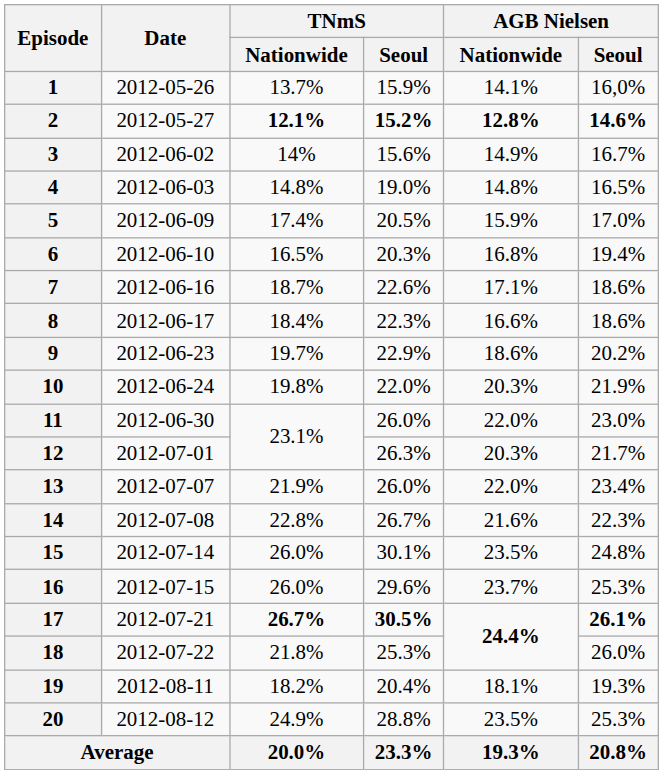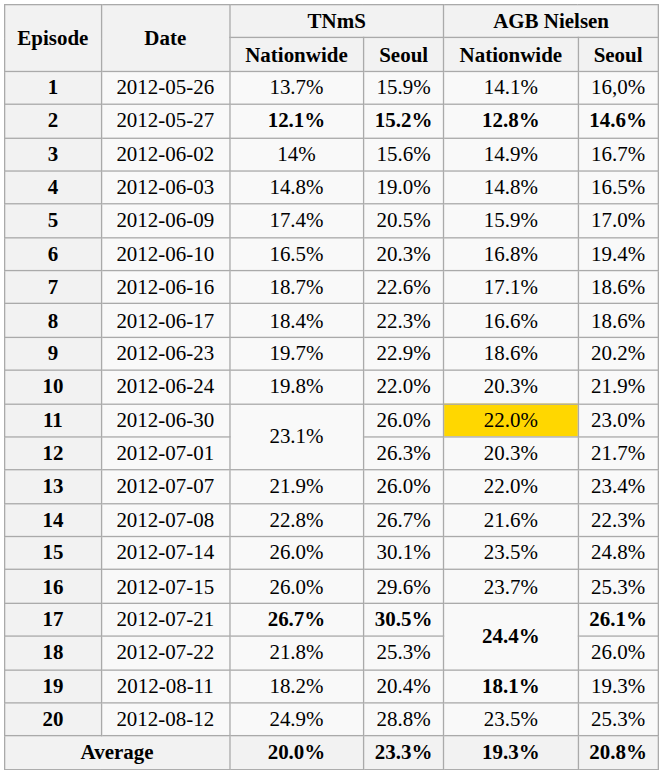11 | AGB Nielsen / Nationwide: no background -> gold background
19 | AGB Nielsen / Nationwide: normal -> bold
